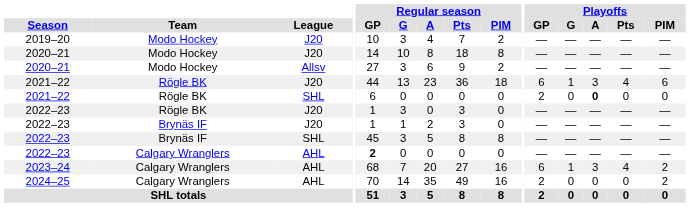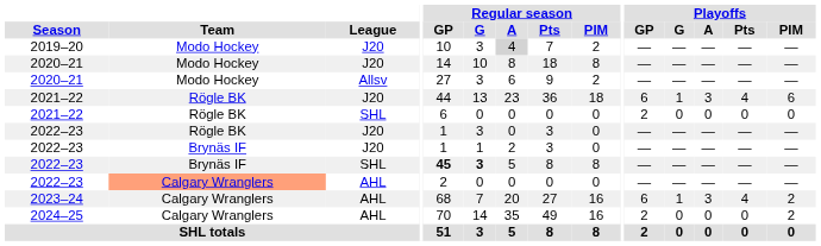2019–20 | Regular season / A: no background -> lightgrey background
2021–22 / SHL | Playoffs / A: bold -> normal
2022–23 / SHL | Regular season / GP: normal -> bold
2022–23 / SHL | Regular season / G: normal -> bold
2022–23 / AHL | Team: no background -> lightsalmon background
2022–23 / AHL | Regular season / GP: bold -> normal
